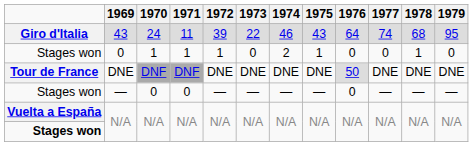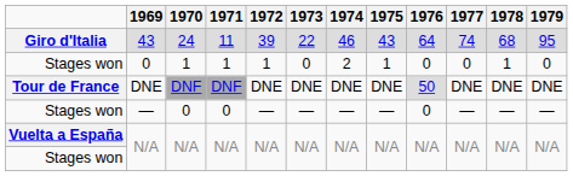Stages won / N/A | column 1: bold -> normal
